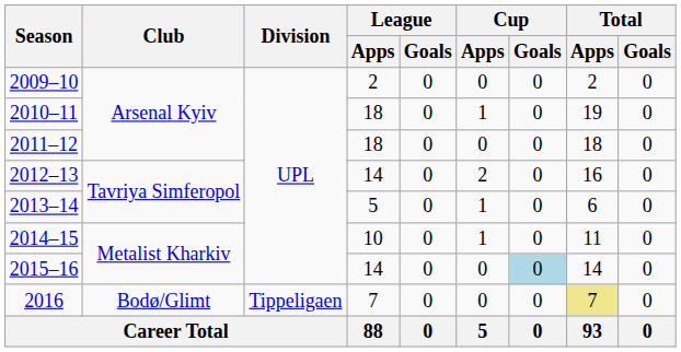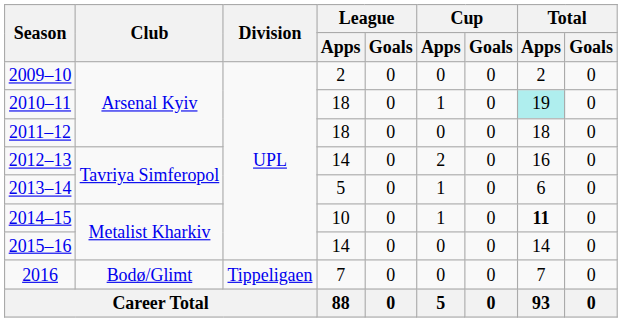2010–11 | Total / Apps: no background -> paleturquoise background
2014–15 | Total / Apps: normal -> bold
2015–16 | Cup / Goals: lightblue background -> no background
2016 | Total / Apps: khaki background -> no background
